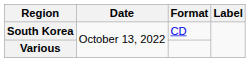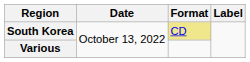South Korea | Format: no background -> khaki background
